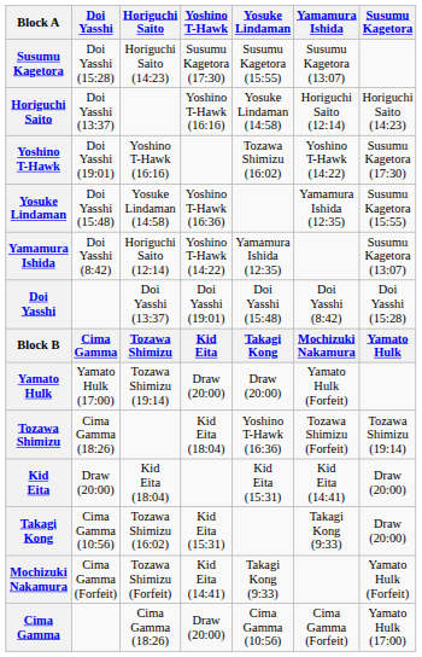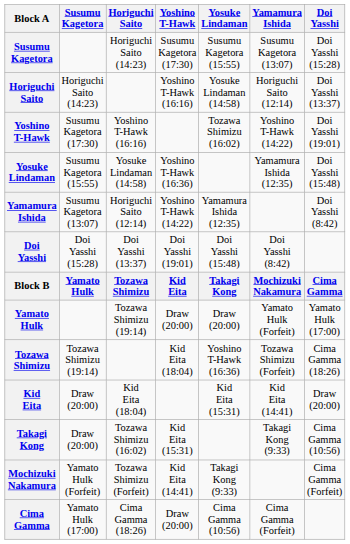columns swapped: Susumu Kagetora <-> Doi Yasshi
